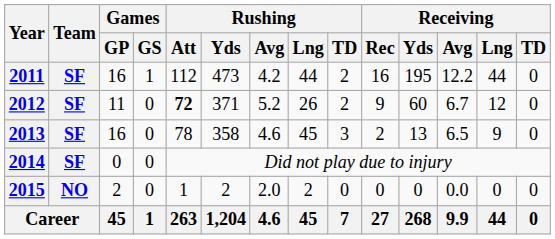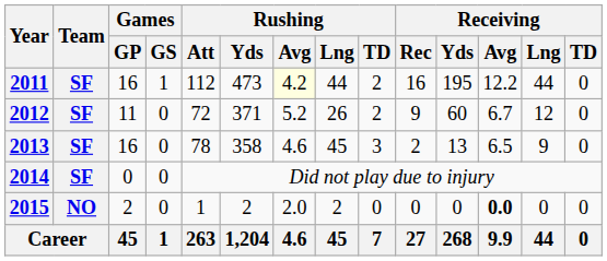2011 | Rushing / Avg: no background -> lightyellow background
2012 | Rushing / Att: bold -> normal
2015 | Receiving / Avg: normal -> bold
